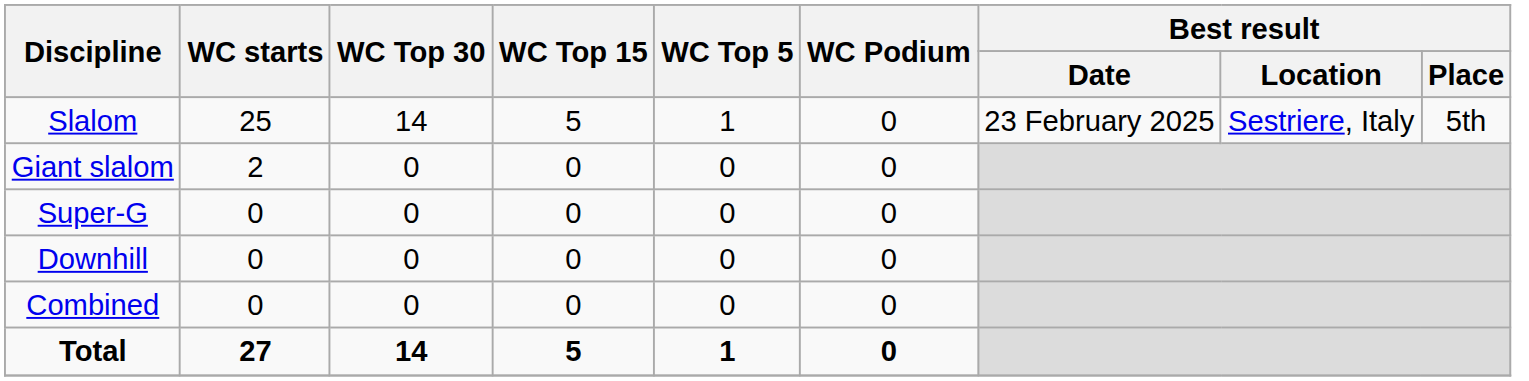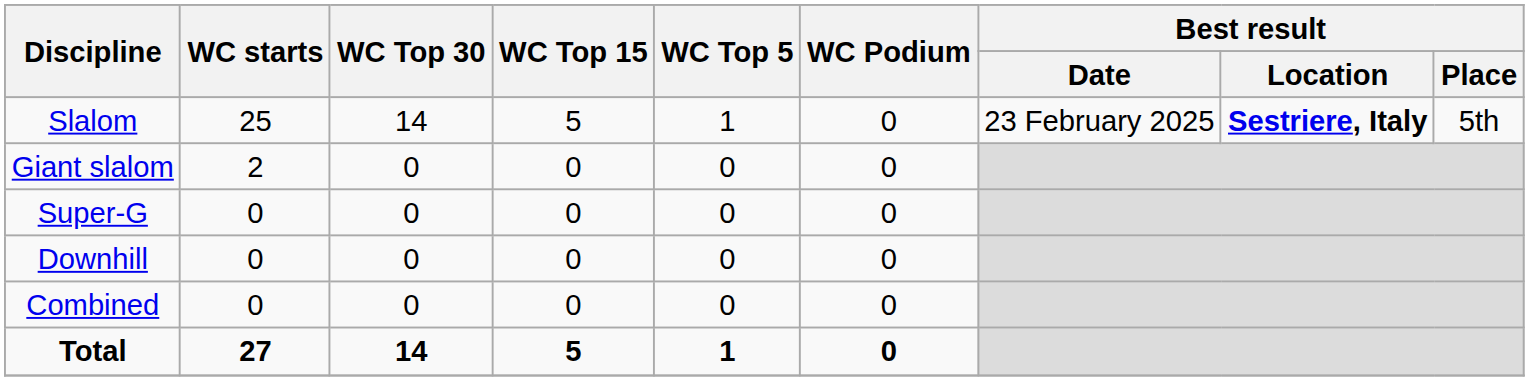Slalom | Best result / Location: normal -> bold
